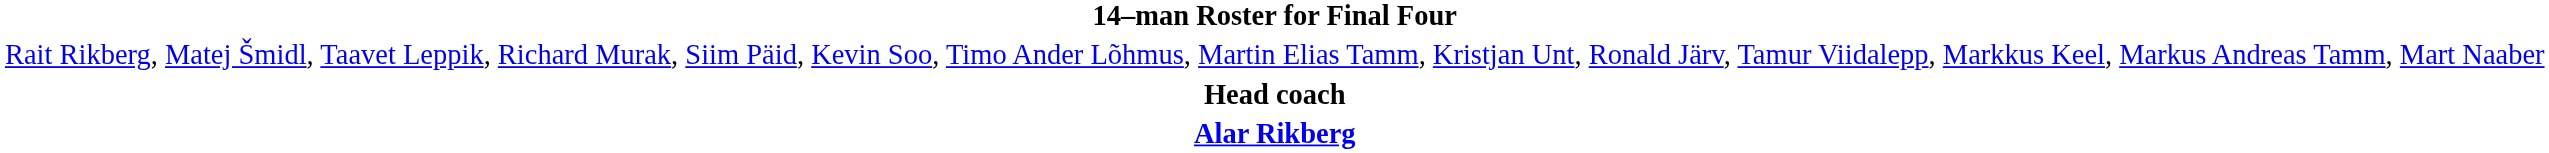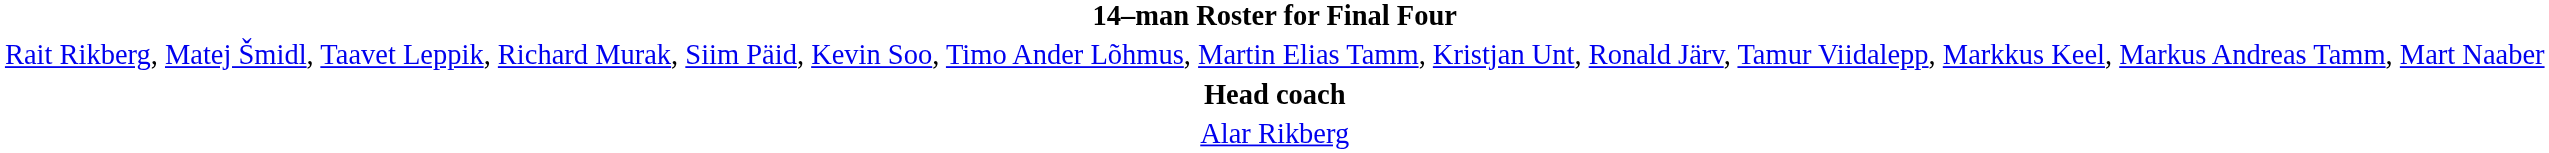row 4 | column 1: bold -> normal
